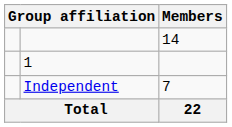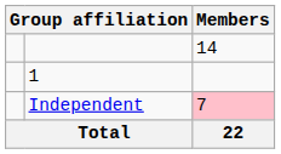Independent | Members: no background -> pink background
